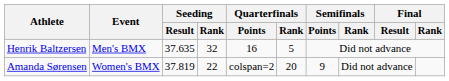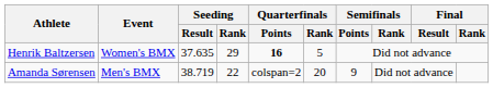Henrik Baltzersen | Event: Men's BMX -> Women's BMX
Henrik Baltzersen | Seeding / Rank: 32 -> 29
Henrik Baltzersen | Quarterfinals / Points: normal -> bold
Amanda Sørensen | Event: Women's BMX -> Men's BMX
Amanda Sørensen | Seeding / Result: 37.819 -> 38.719
